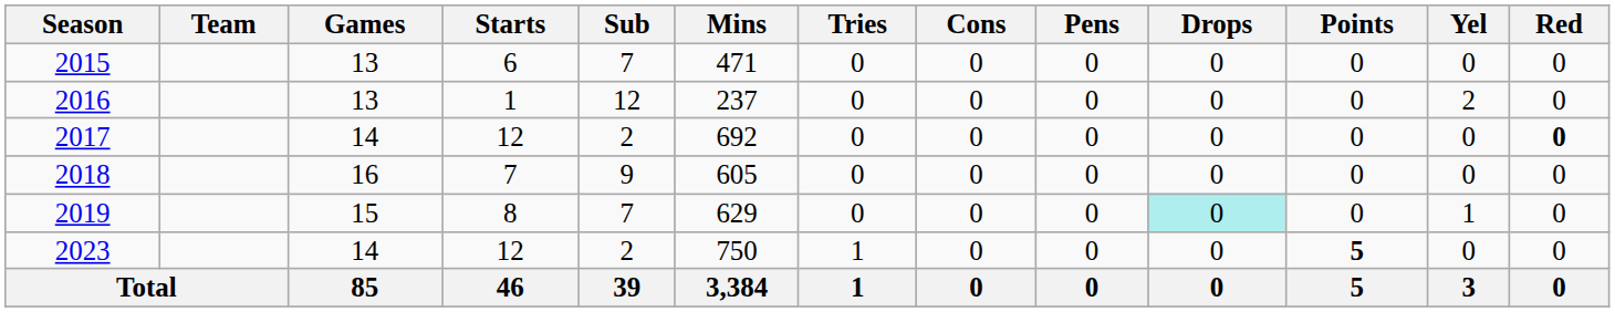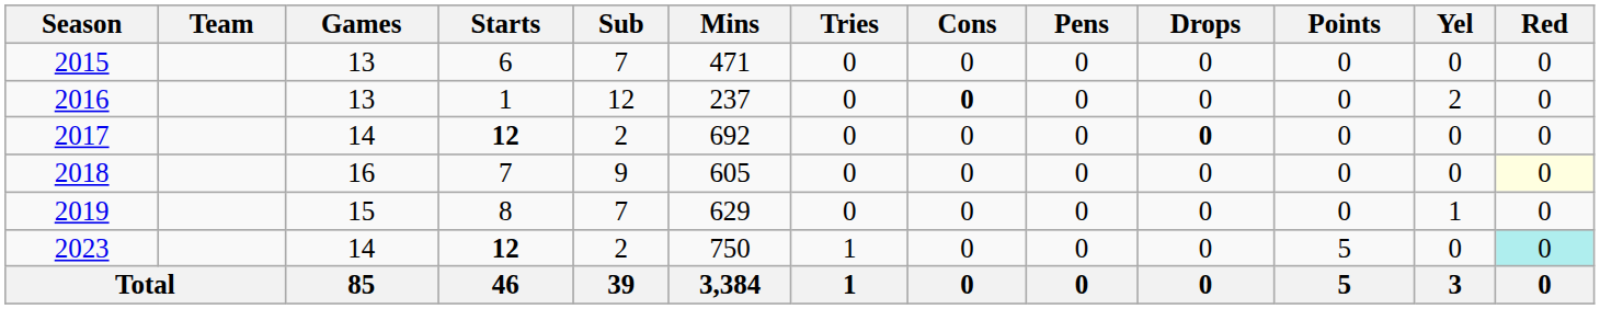2016 | Cons: normal -> bold
2017 | Starts: normal -> bold
2017 | Drops: normal -> bold
2017 | Red: bold -> normal
2018 | Red: no background -> lightyellow background
2019 | Drops: paleturquoise background -> no background
2023 | Starts: normal -> bold
2023 | Points: bold -> normal
2023 | Red: no background -> paleturquoise background
